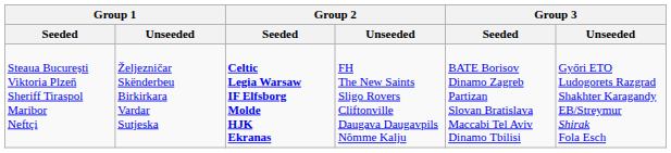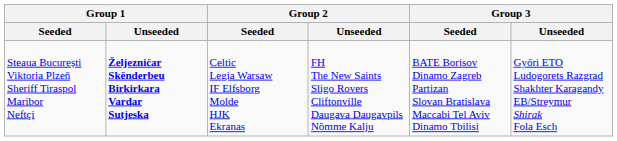row 3 | Group 1 / Unseeded: normal -> bold
row 3 | Group 2 / Seeded: bold -> normal
